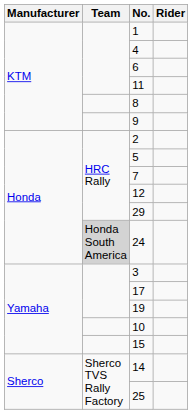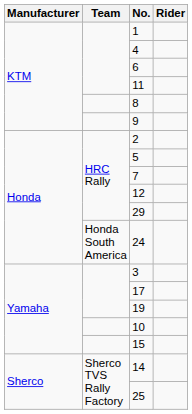24 | Team: lightgrey background -> no background
